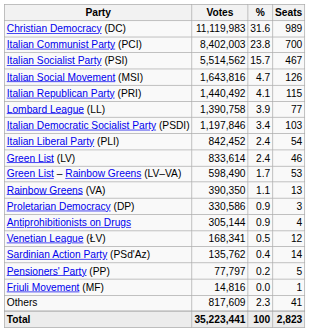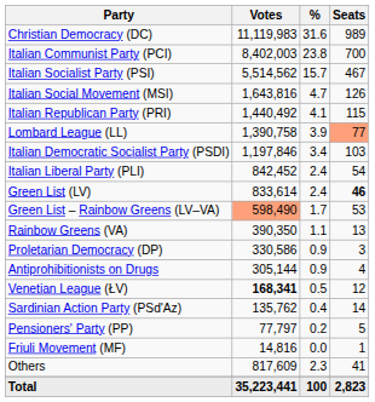Lombard League (LL) | Seats: no background -> lightsalmon background
Green List (LV) | Seats: normal -> bold
Green List – Rainbow Greens (LV–VA) | Votes: no background -> lightsalmon background
Venetian League (ŁV) | Votes: normal -> bold
